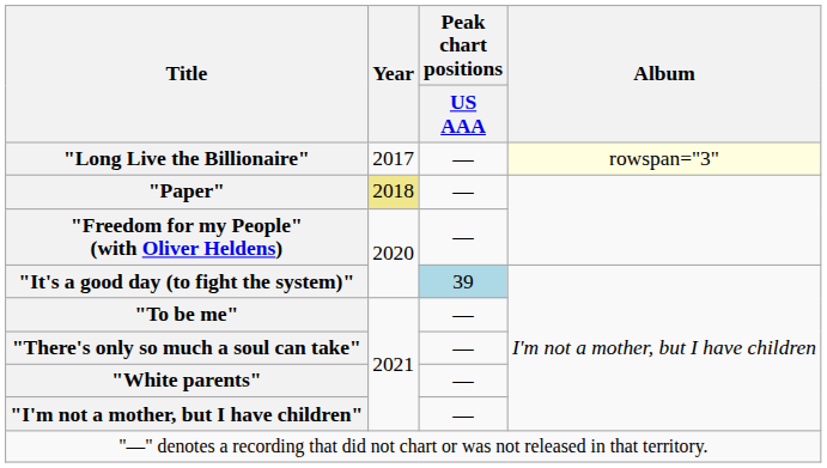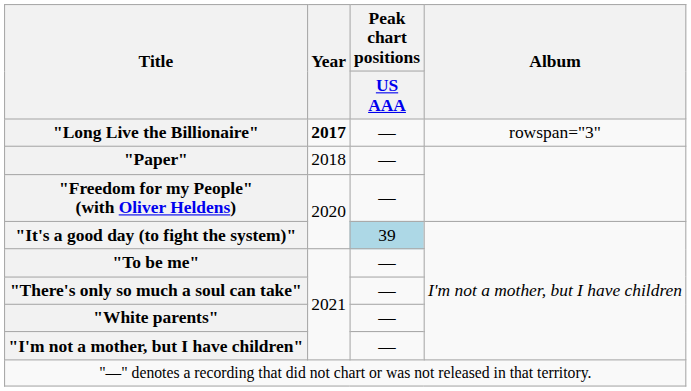"Long Live the Billionaire" | Year: normal -> bold
"Long Live the Billionaire" | Album: lightyellow background -> no background
"Paper" | Year: khaki background -> no background
